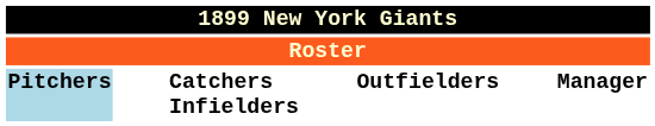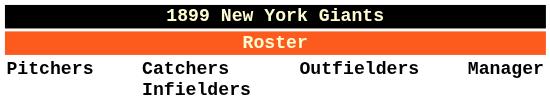Pitchers | column 1: lightblue background -> no background
